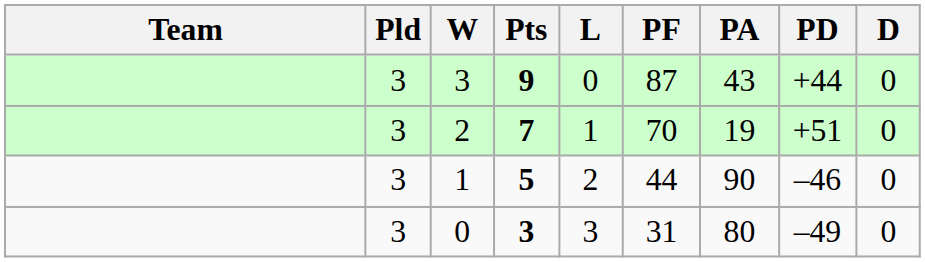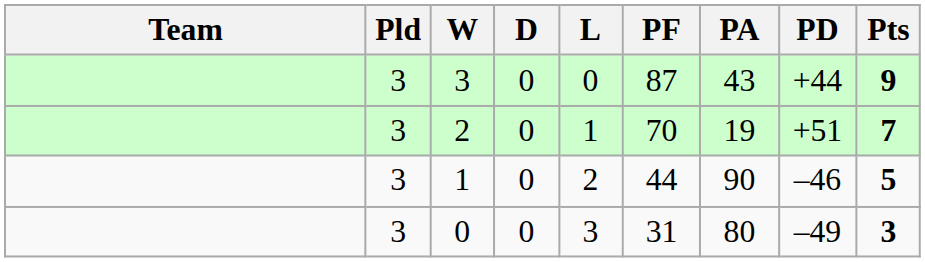columns swapped: D <-> Pts
